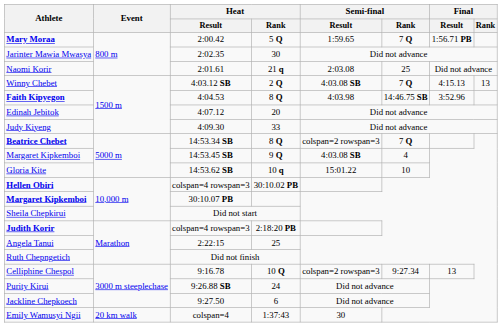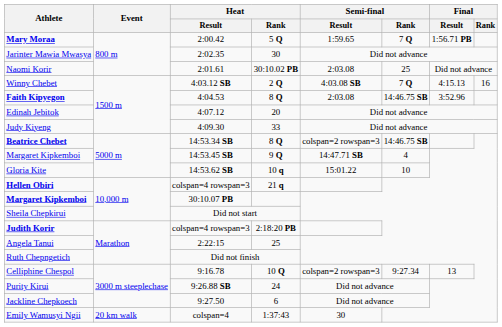Naomi Korir | Heat / Rank: 21 q -> 30:10.02 PB
Winny Chebet | Final / Rank: 13 -> 16
Faith Kipyegon | Semi-final / Result: 4:03.98 -> 2:03.08
Beatrice Chebet | Semi-final / Rank: 7 Q -> 14:46.75 SB
Margaret Kipkemboi / 14:53.45 SB | Semi-final / Result: 4:03.08 SB -> 14:47.71 SB
Hellen Obiri | Heat / Rank: 30:10.02 PB -> 21 q
